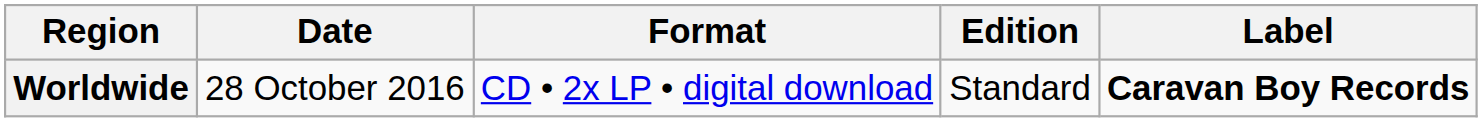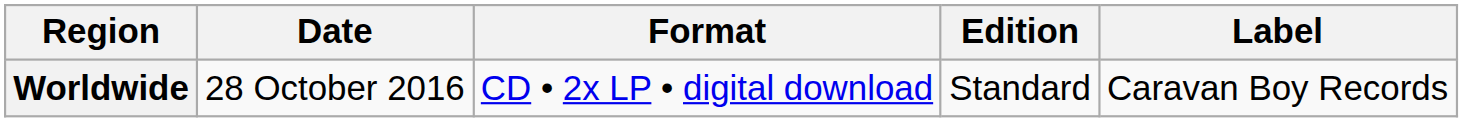Worldwide | Label: bold -> normal
